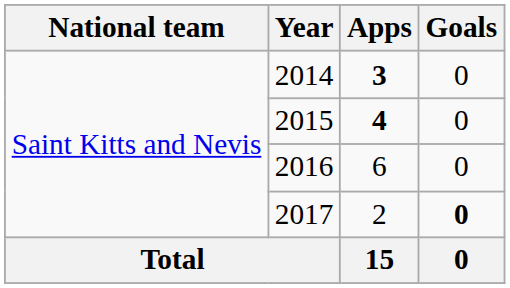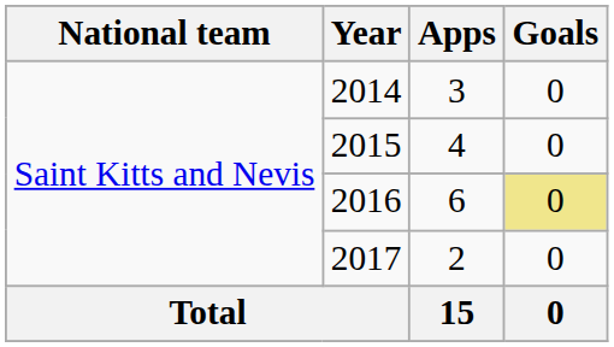2014 | Apps: bold -> normal
2015 | Apps: bold -> normal
2016 | Goals: no background -> khaki background
2017 | Goals: bold -> normal
